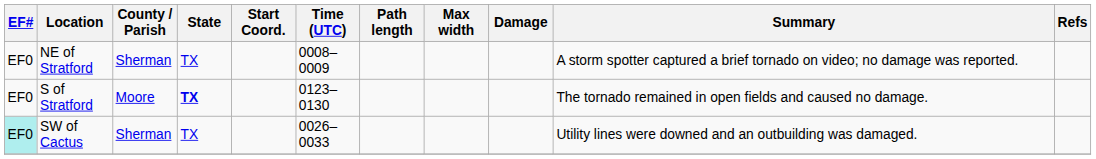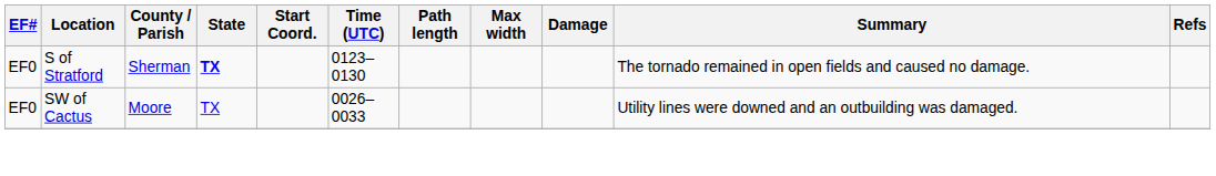- row: EF0 | NE of Stratford | Sherman | TX | 0008–0009 | A storm spotter captured a brief tornado on video; no damage was reported.
S of Stratford | County / Parish: Moore -> Sherman
SW of Cactus | EF#: paleturquoise background -> no background
SW of Cactus | County / Parish: Sherman -> Moore
